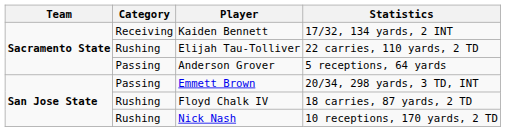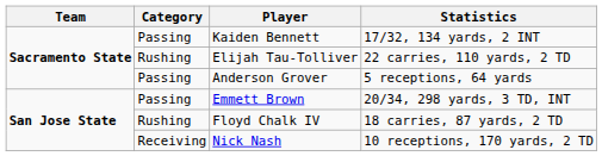Kaiden Bennett | Category: Receiving -> Passing
Nick Nash | Category: Rushing -> Receiving
